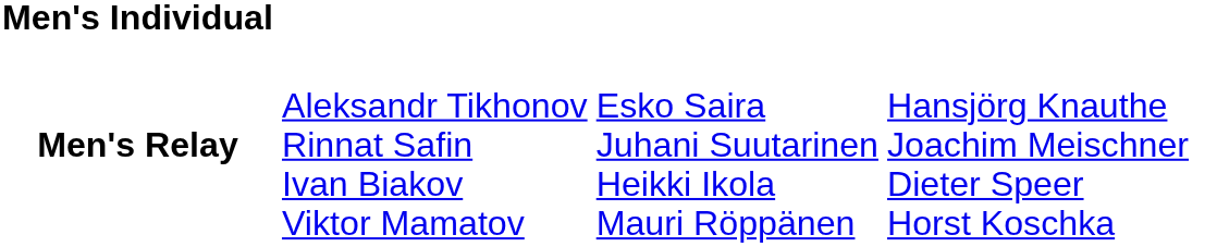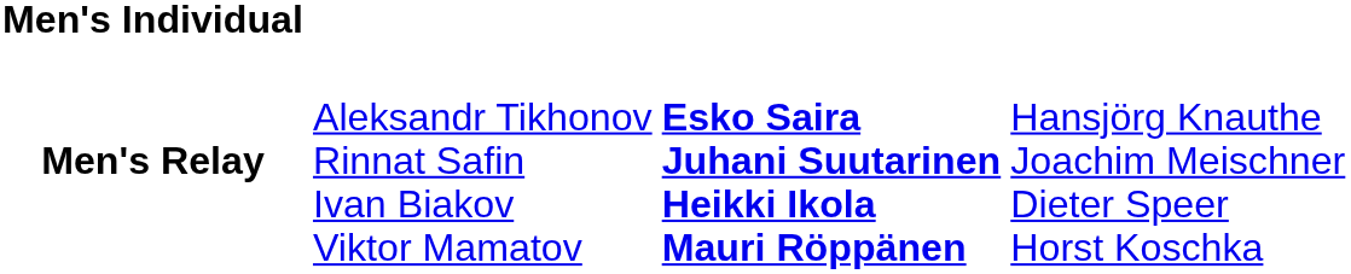Men's Relay | column 3: normal -> bold
